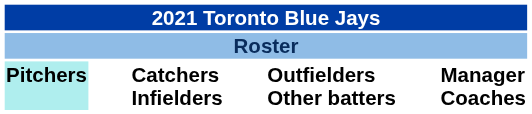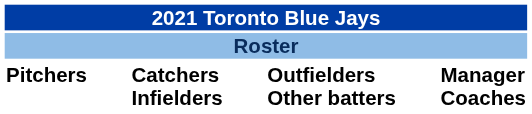Pitchers | column 1: paleturquoise background -> no background
